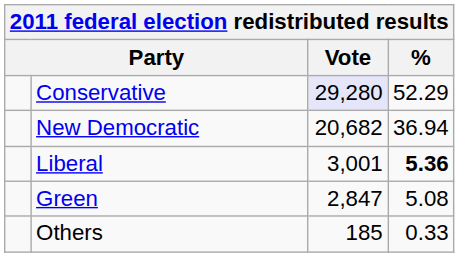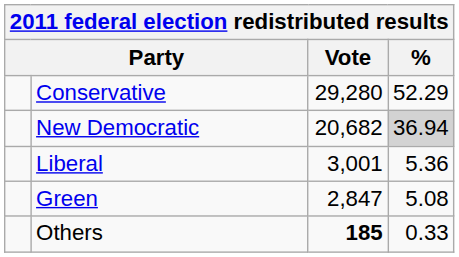Conservative | Vote: lavender background -> no background
New Democratic | %: no background -> lightgrey background
Liberal | %: bold -> normal
Others | Vote: normal -> bold
